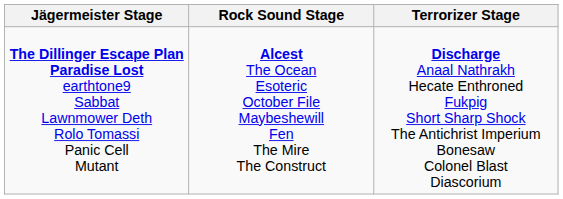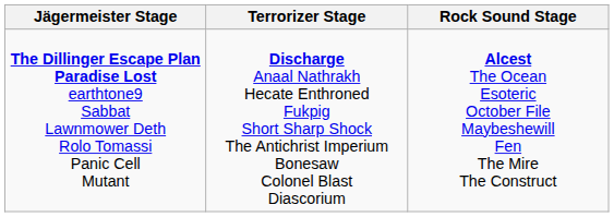columns swapped: Terrorizer Stage <-> Rock Sound Stage
